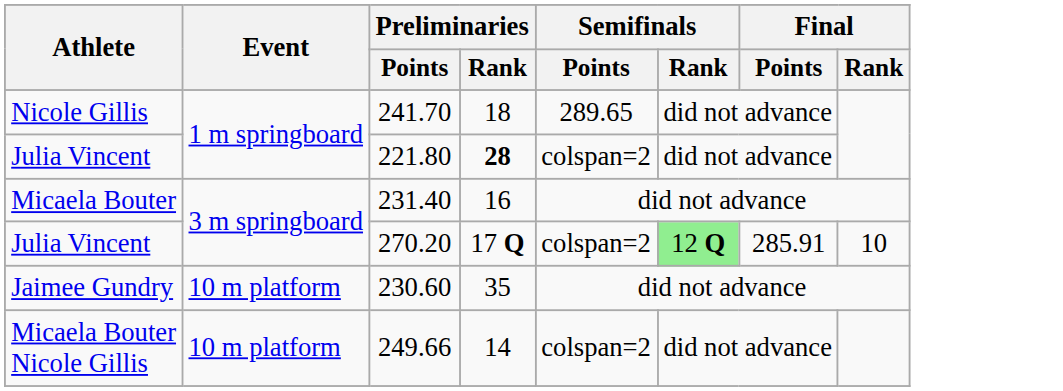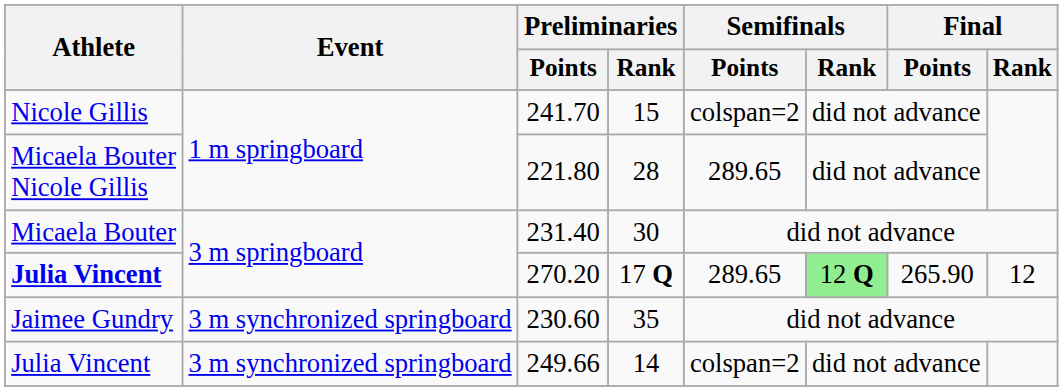241.70 | Preliminaries / Rank: 18 -> 15
241.70 | Semifinals / Points: 289.65 -> colspan=2
221.80 | Athlete: Julia Vincent -> Micaela Bouter Nicole Gillis
221.80 | Preliminaries / Rank: bold -> normal
221.80 | Semifinals / Points: colspan=2 -> 289.65
231.40 | Preliminaries / Rank: 16 -> 30
270.20 | Athlete: normal -> bold
270.20 | Semifinals / Points: colspan=2 -> 289.65
270.20 | Final / Points: 285.91 -> 265.90
270.20 | Final / Rank: 10 -> 12
230.60 | Event: 10 m platform -> 3 m synchronized springboard
249.66 | Athlete: Micaela Bouter Nicole Gillis -> Julia Vincent
249.66 | Event: 10 m platform -> 3 m synchronized springboard
